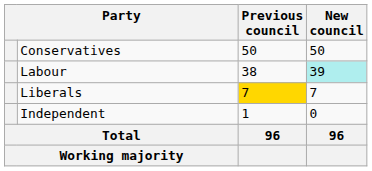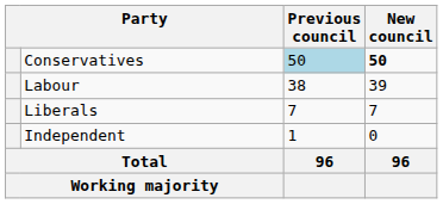Conservatives | Previous council: no background -> lightblue background
Conservatives | New council: normal -> bold
Labour | New council: paleturquoise background -> no background
Liberals | Previous council: gold background -> no background
